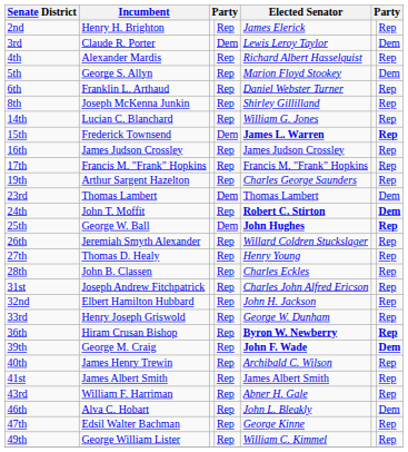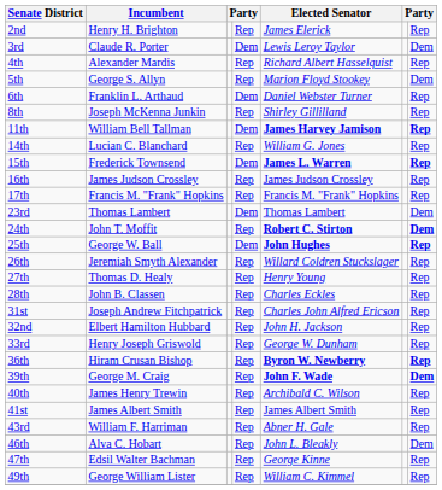6th | column 4: Rep -> Dem
+ row: 11th | William Bell Tallman | Dem | James Harvey Jamison | Rep
- row: 19th | Arthur Sargent Hazelton | Rep | Charles George Saunders | Rep
